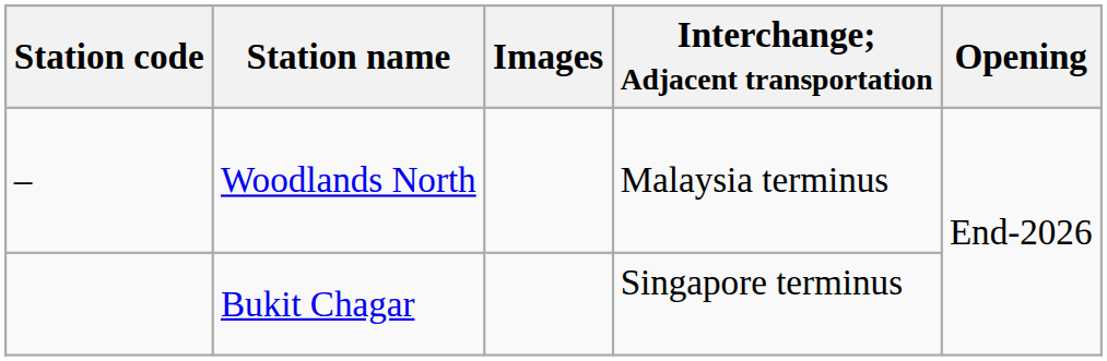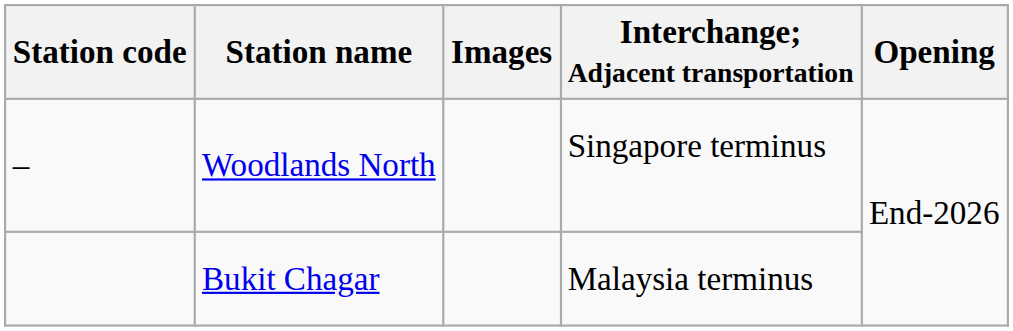Woodlands North | Interchange; Adjacent transportation: Malaysia terminus -> Singapore terminus
Bukit Chagar | Interchange; Adjacent transportation: Singapore terminus -> Malaysia terminus
